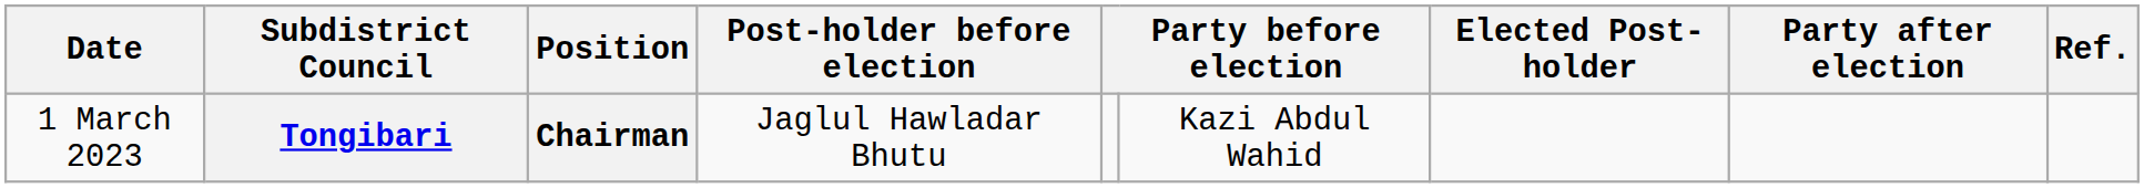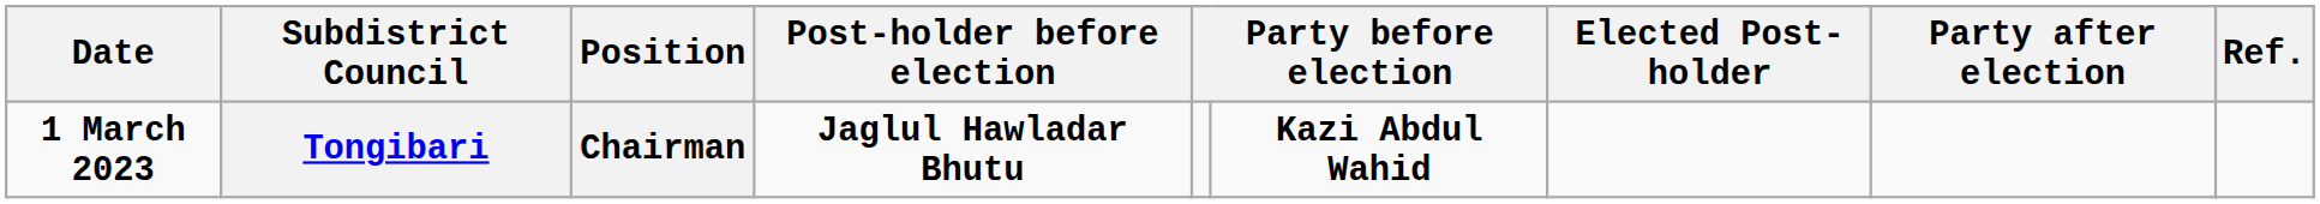Tongibari | Date: normal -> bold
Tongibari | Post-holder before election: normal -> bold
Tongibari | column 6: normal -> bold
